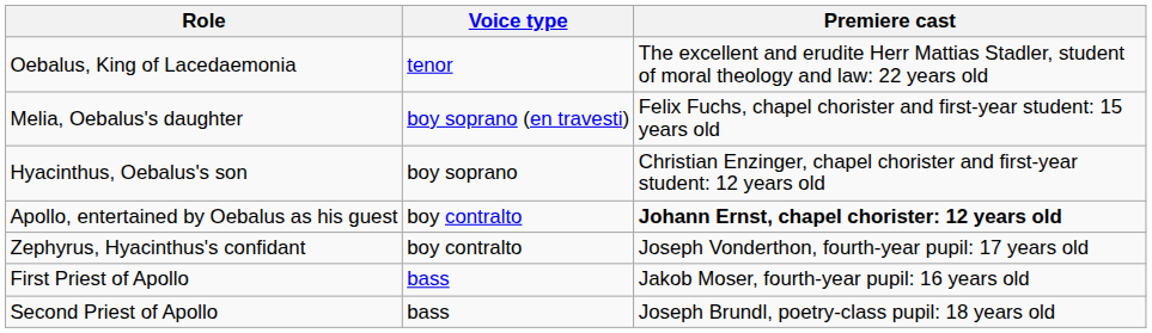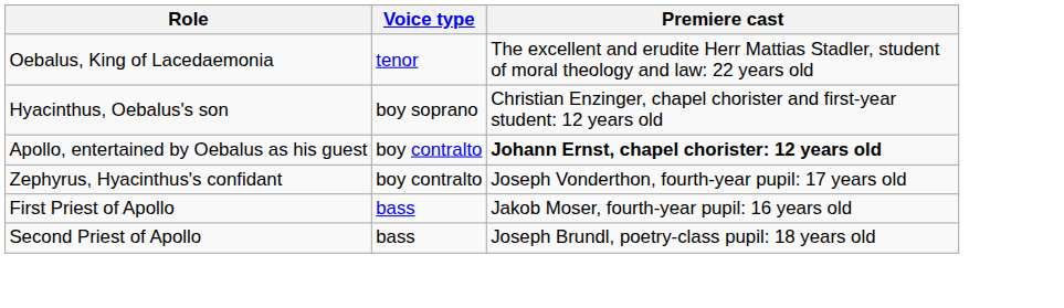- row: Melia, Oebalus's daughter | boy soprano (en travesti) | Felix Fuchs, chapel chorister and first-year student: 15 years old
